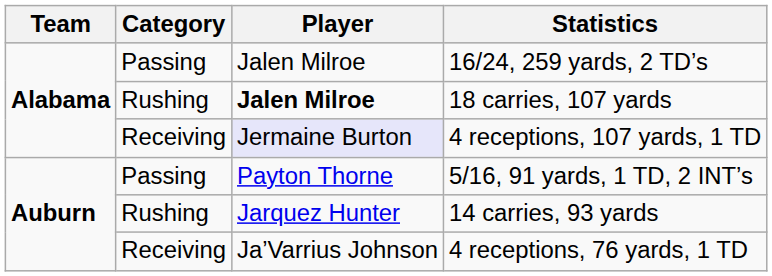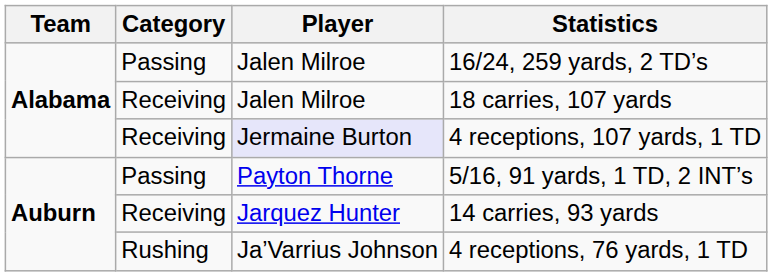18 carries, 107 yards | Category: Rushing -> Receiving
18 carries, 107 yards | Player: bold -> normal
14 carries, 93 yards | Category: Rushing -> Receiving
4 receptions, 76 yards, 1 TD | Category: Receiving -> Rushing
